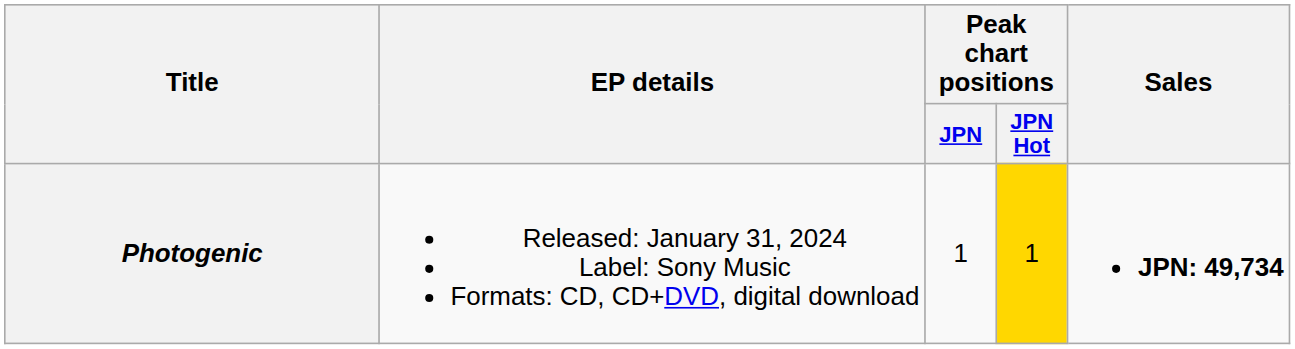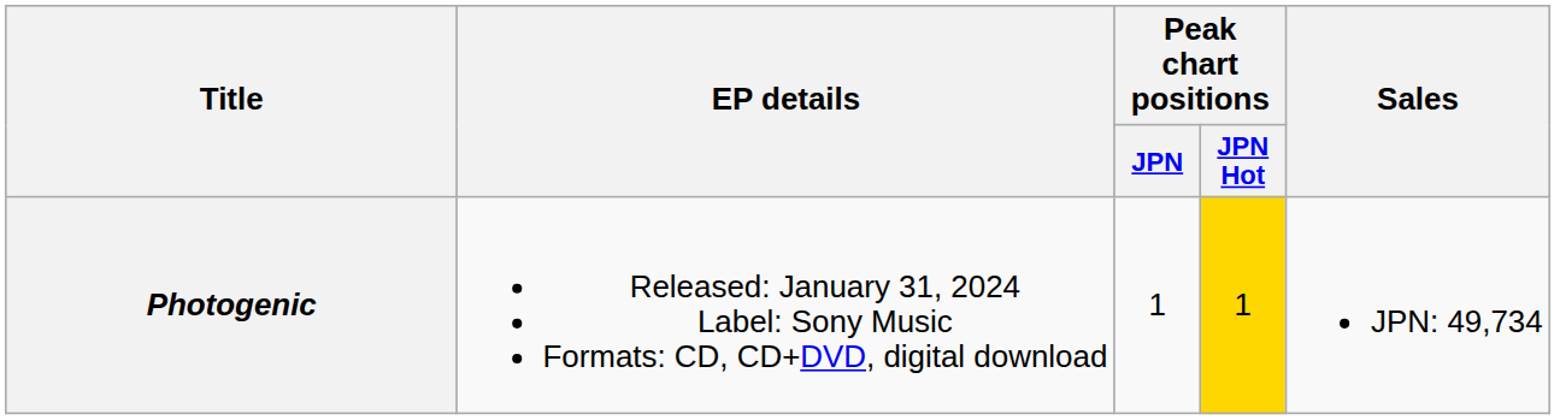Photogenic | Sales: bold -> normal
